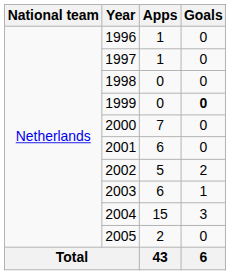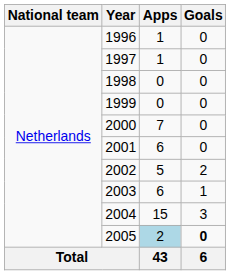1999 | Goals: bold -> normal
2005 | Apps: no background -> lightblue background
2005 | Goals: normal -> bold
